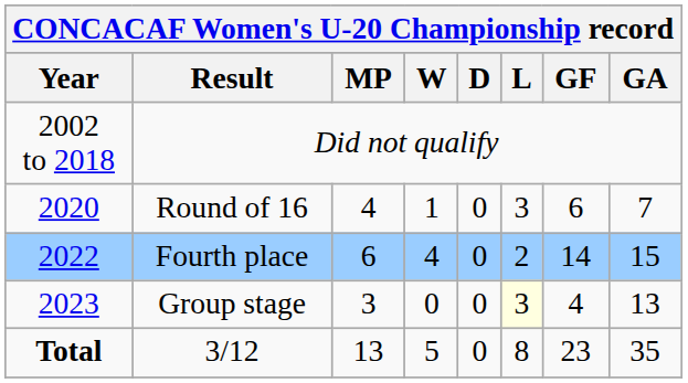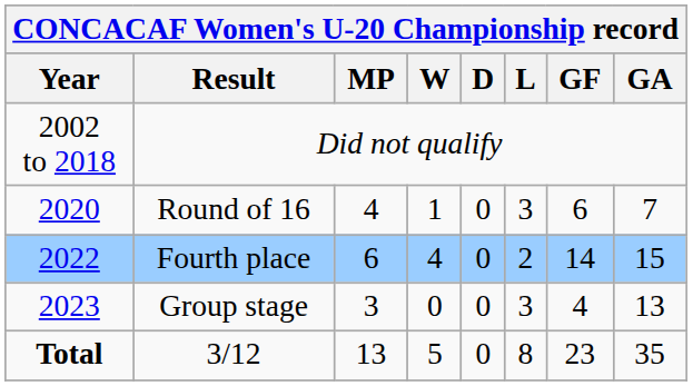Group stage | L: lightyellow background -> no background
